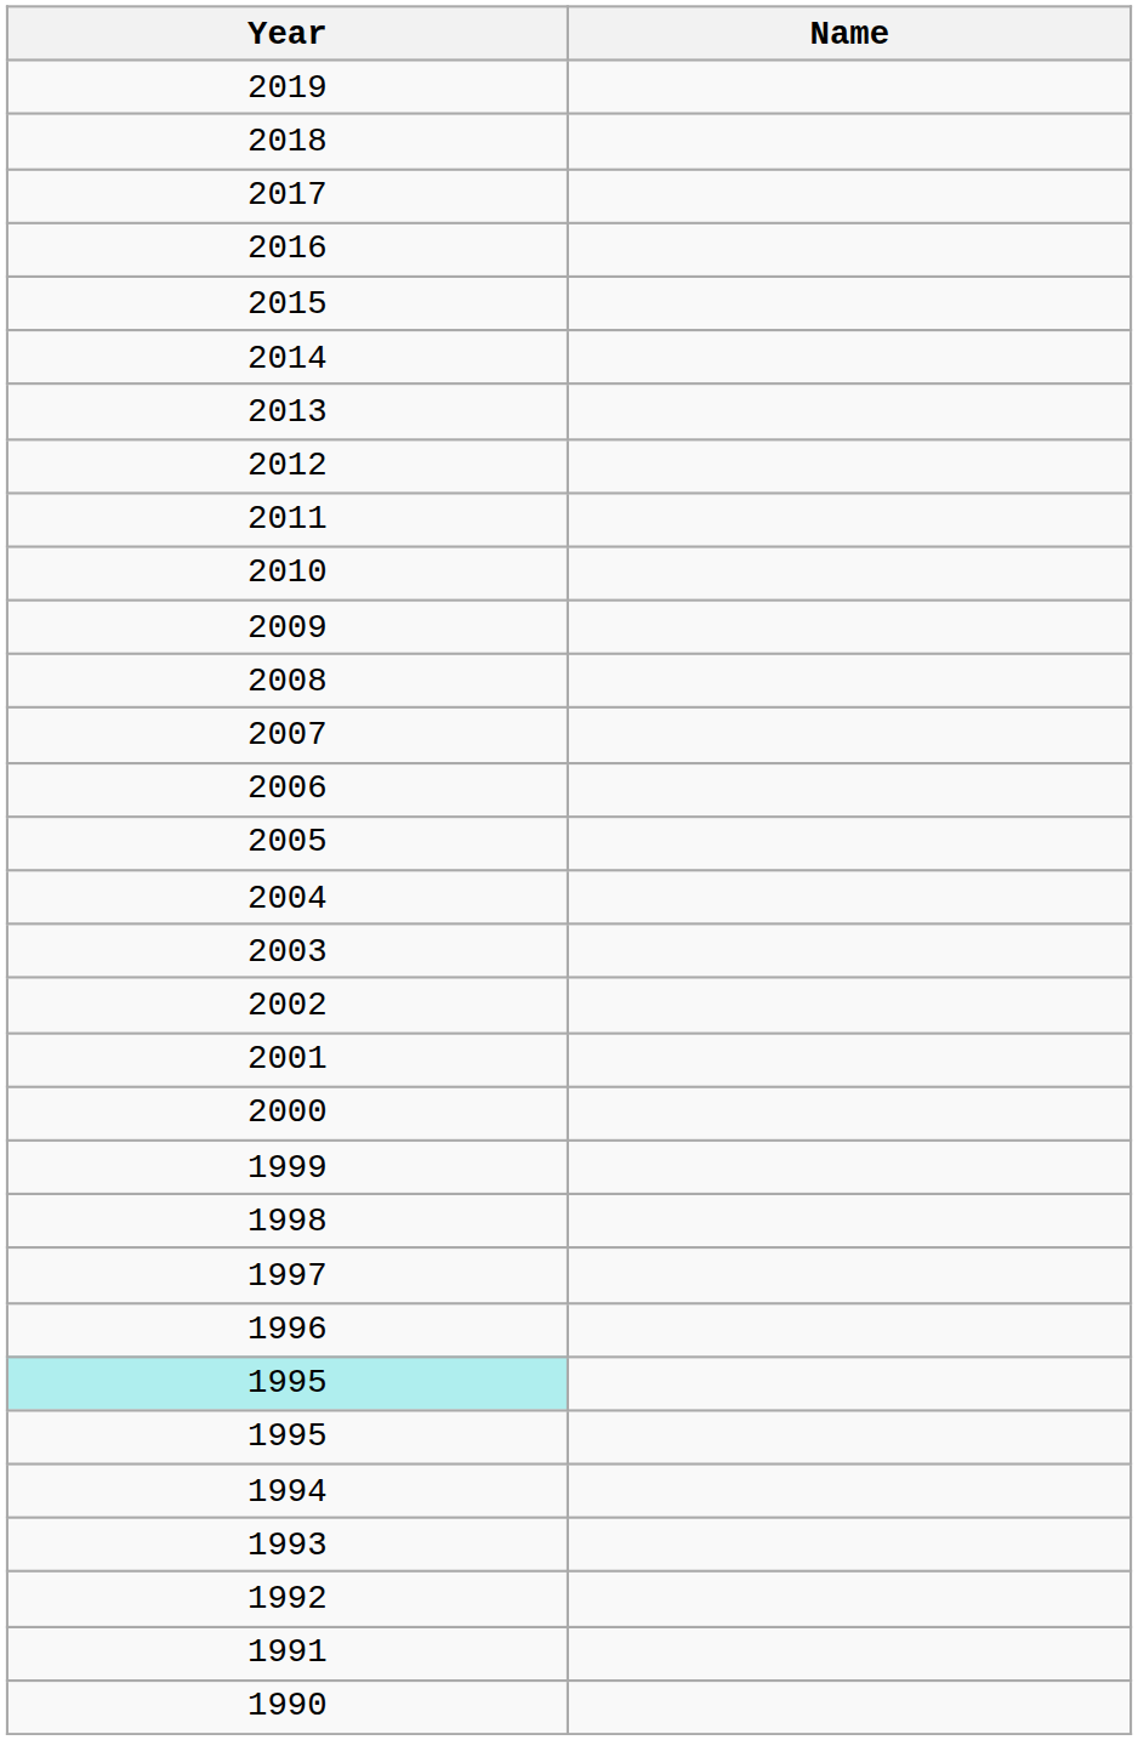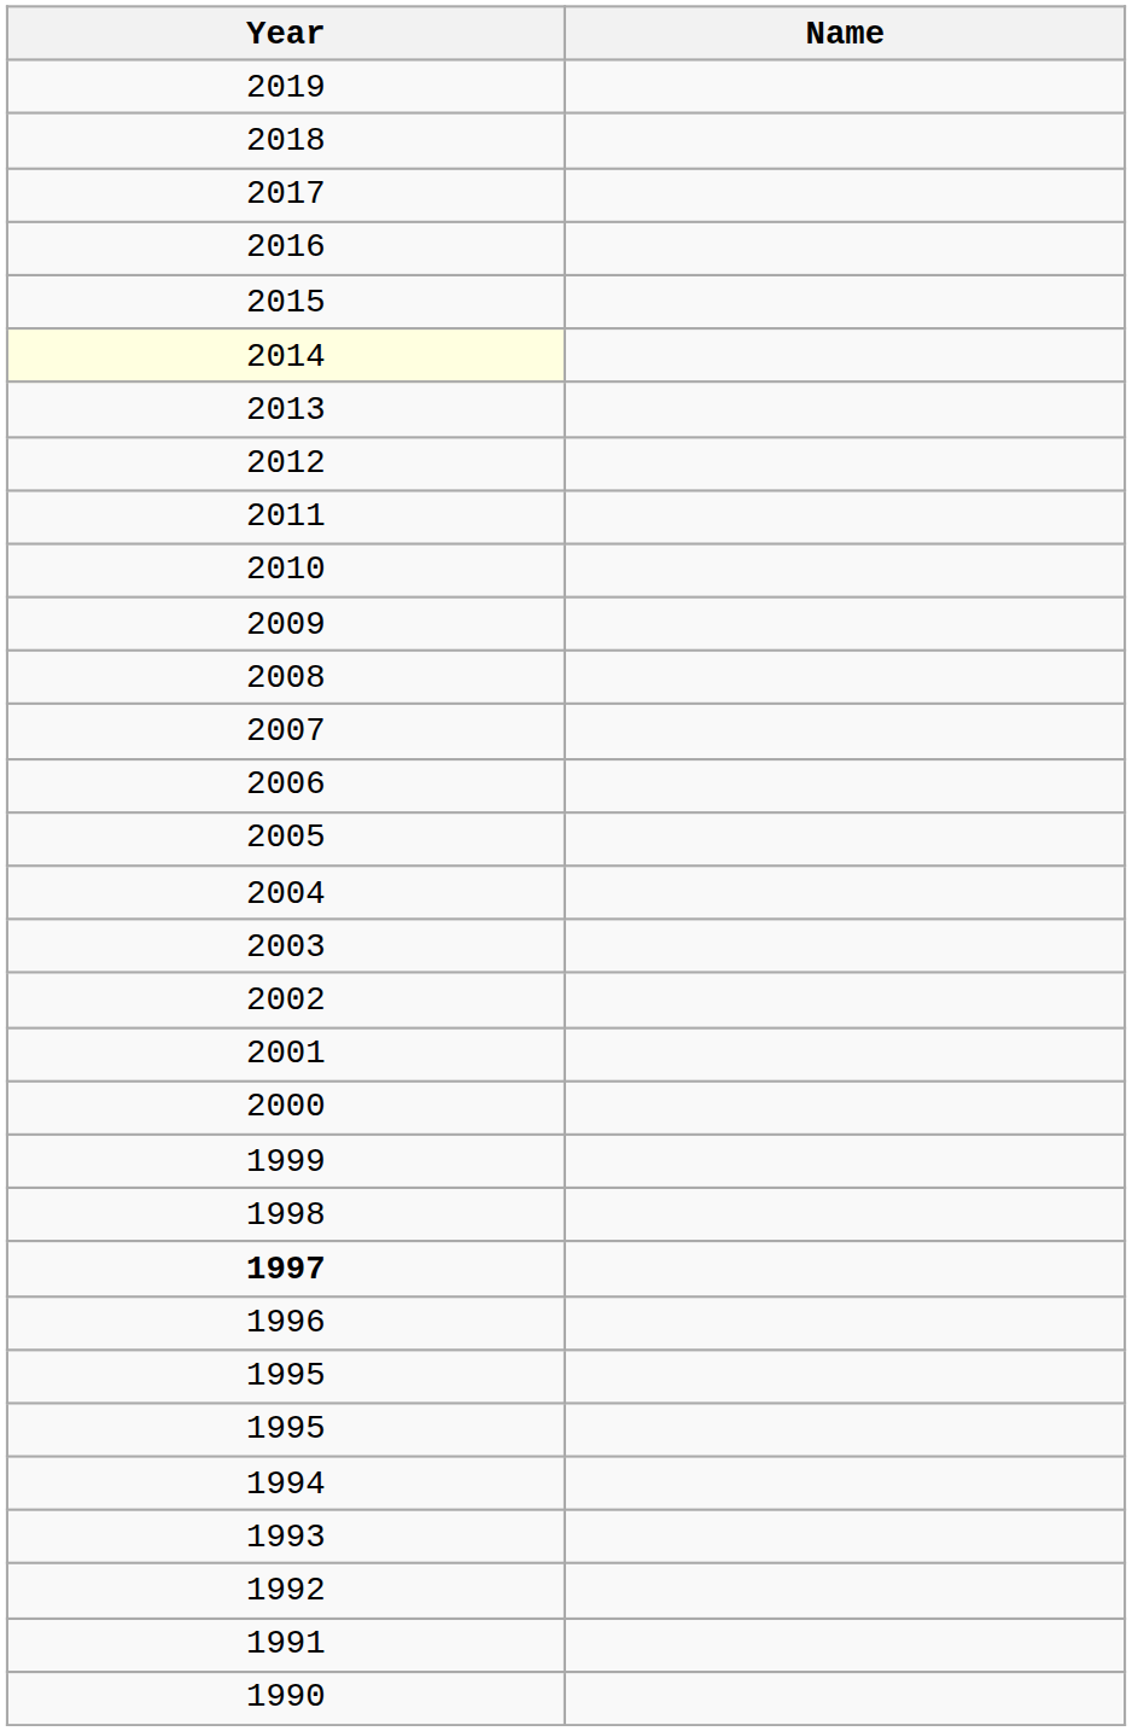row 7 | Year: no background -> lightyellow background
row 24 | Year: normal -> bold
row 26 | Year: paleturquoise background -> no background
